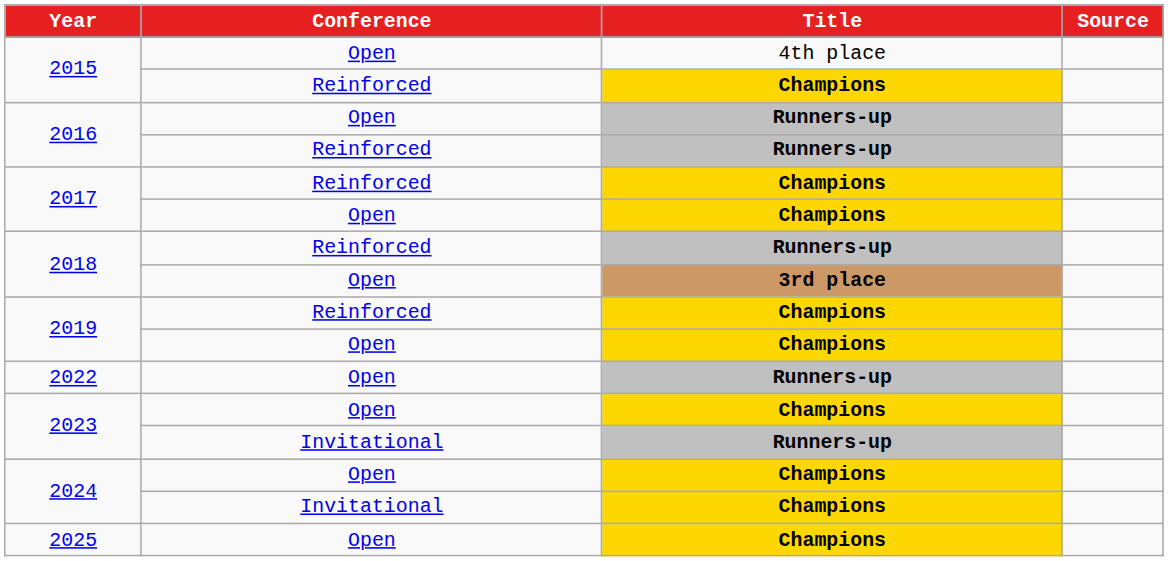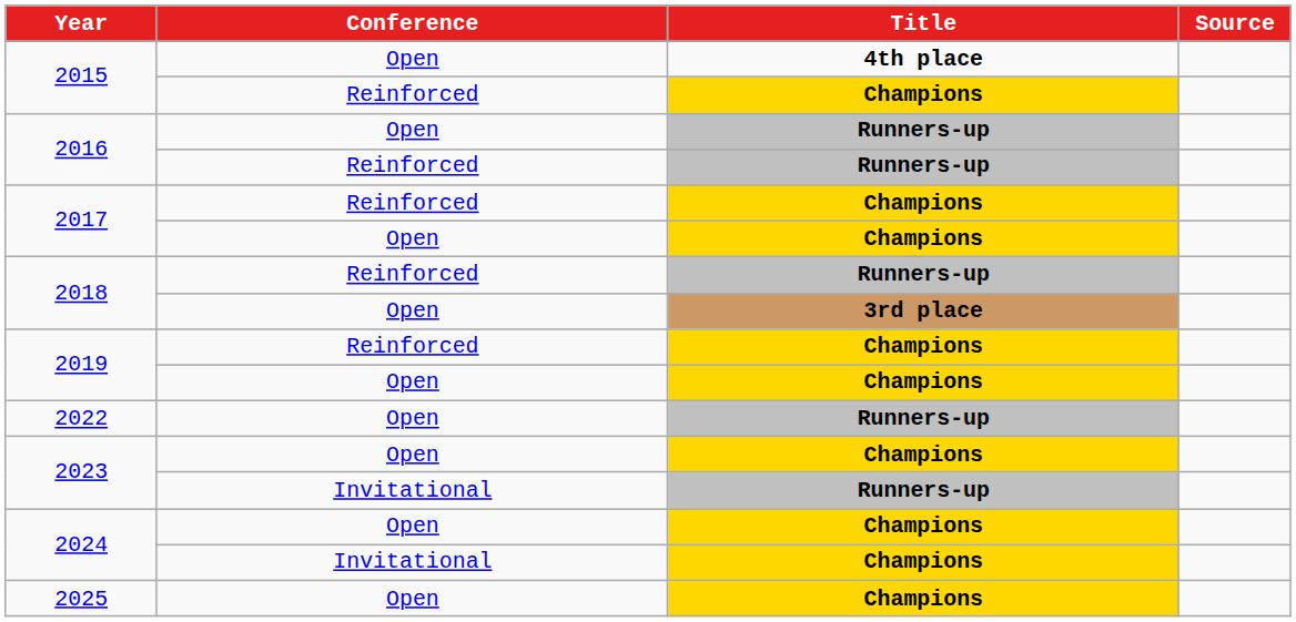2015 / Open | Title: normal -> bold
